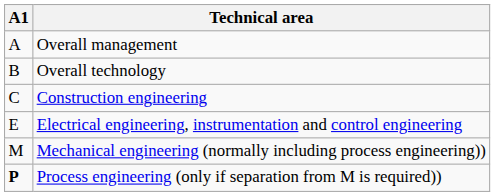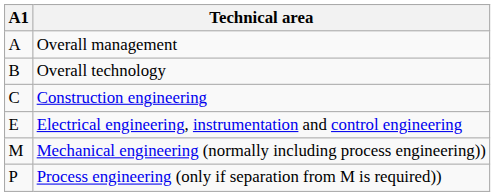Process engineering (only if separation from M is required)) | A1: bold -> normal
